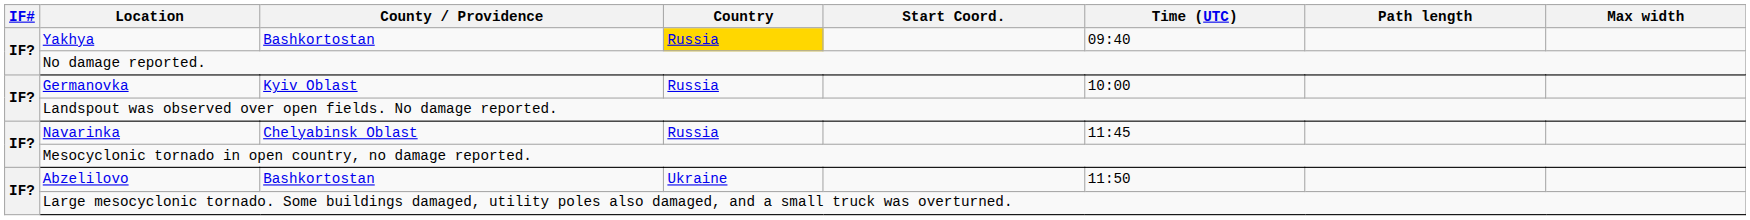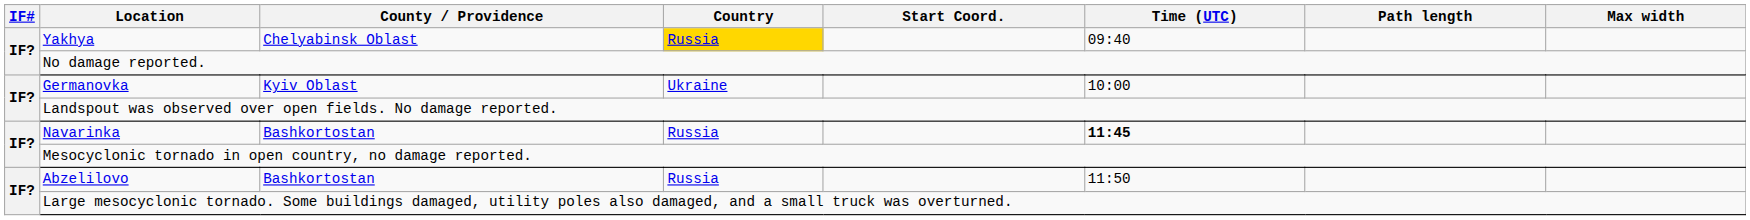Yakhya | County / Providence: Bashkortostan -> Chelyabinsk Oblast
Germanovka | Country: Russia -> Ukraine
Navarinka | County / Providence: Chelyabinsk Oblast -> Bashkortostan
Navarinka | Time (UTC): normal -> bold
Abzelilovo | Country: Ukraine -> Russia
